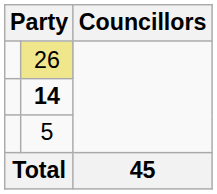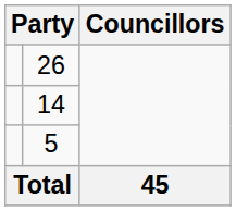26 | column 2: khaki background -> no background
14 | column 2: bold -> normal
